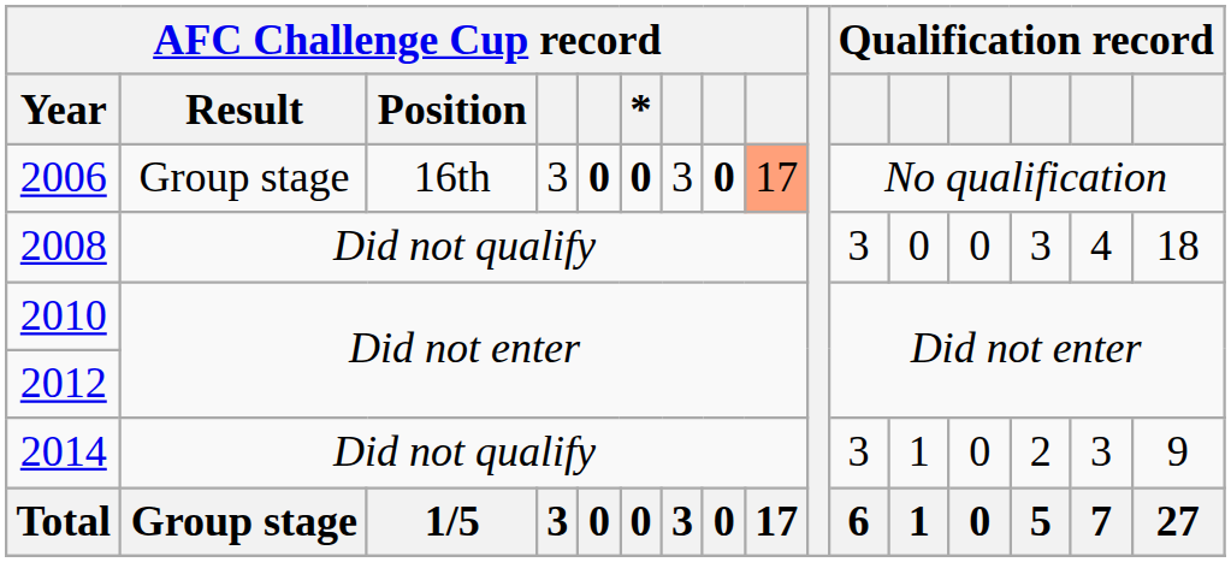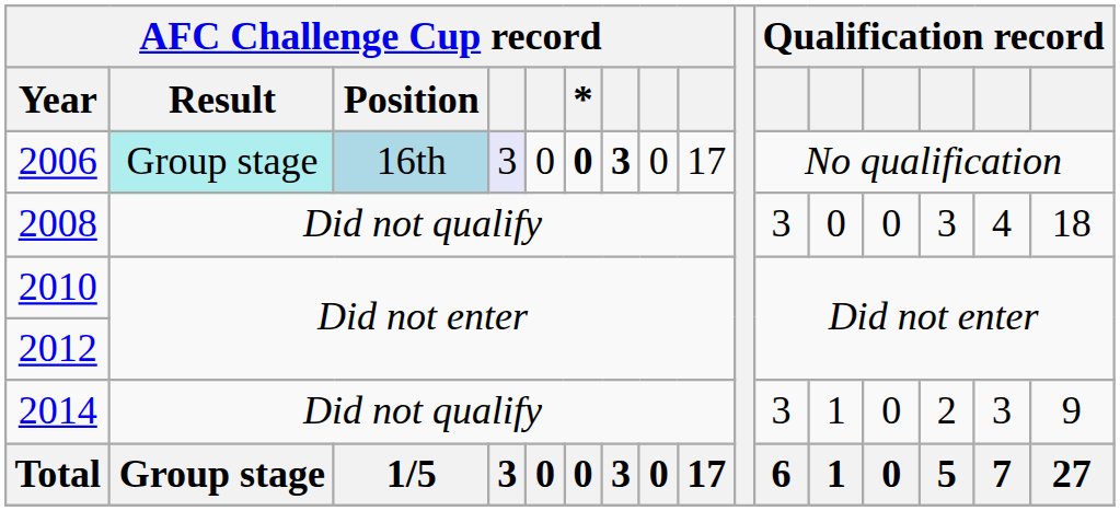2006 | AFC Challenge Cup record / Result: no background -> paleturquoise background
2006 | AFC Challenge Cup record / Position: no background -> lightblue background
2006 | column 4: no background -> lavender background
2006 | column 5: bold -> normal
2006 | column 7: normal -> bold
2006 | column 8: bold -> normal
2006 | column 9: lightsalmon background -> no background
